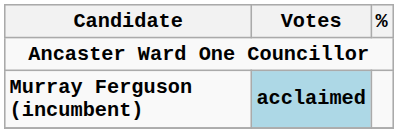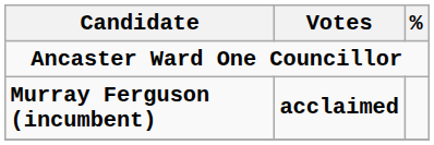Murray Ferguson (incumbent) | Votes: lightblue background -> no background
